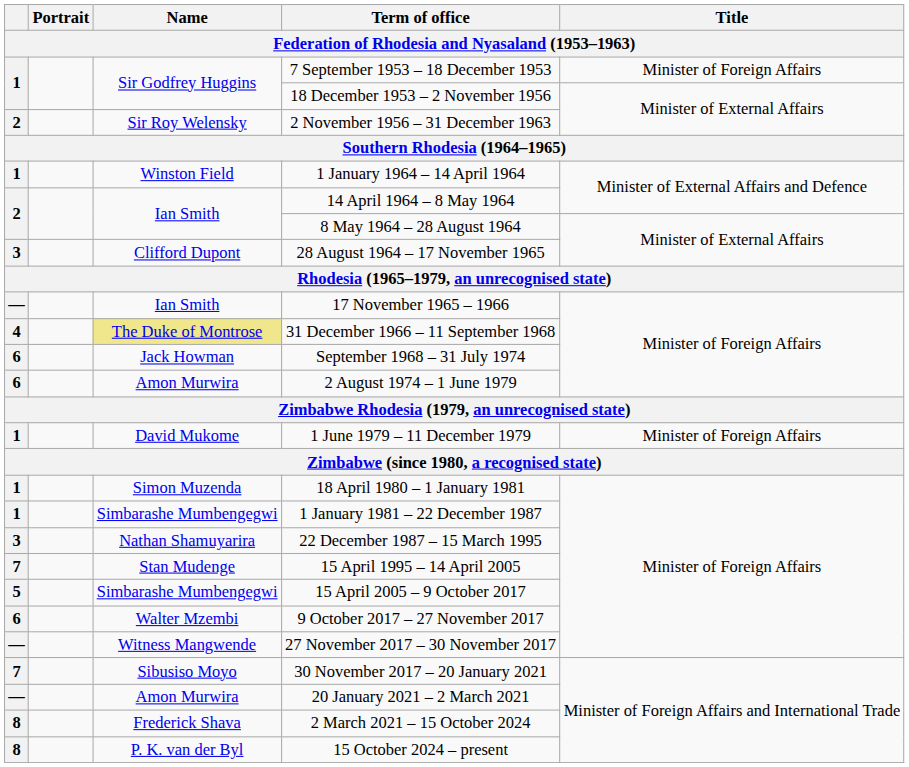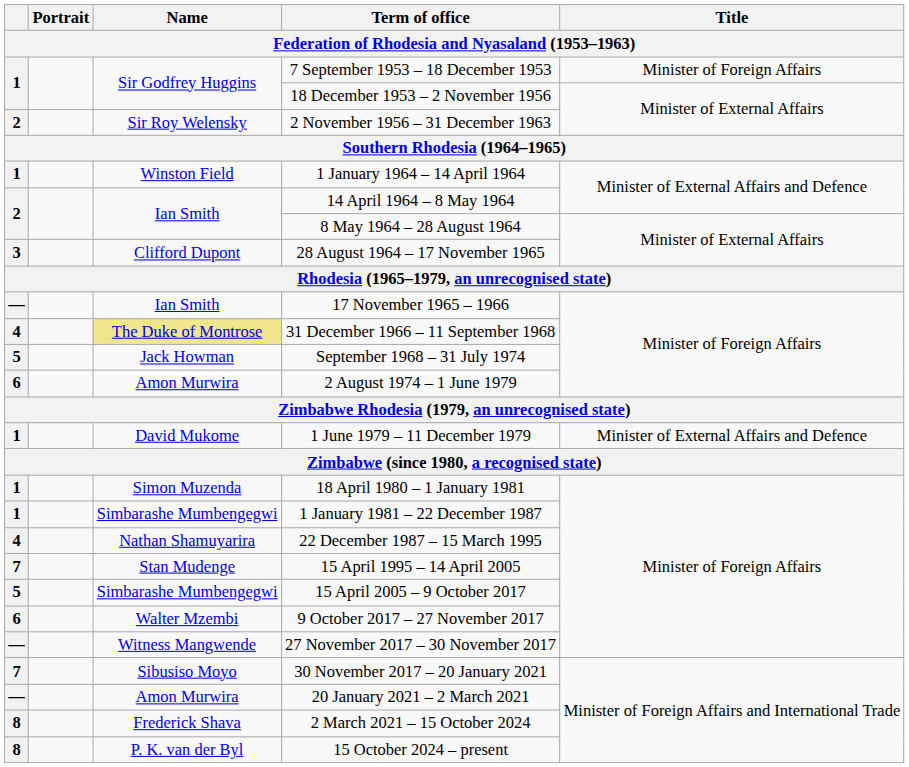September 1968 – 31 July 1974 | column 1: 6 -> 5
1 June 1979 – 11 December 1979 | Title: Minister of Foreign Affairs -> Minister of External Affairs and Defence
22 December 1987 – 15 March 1995 | column 1: 3 -> 4
